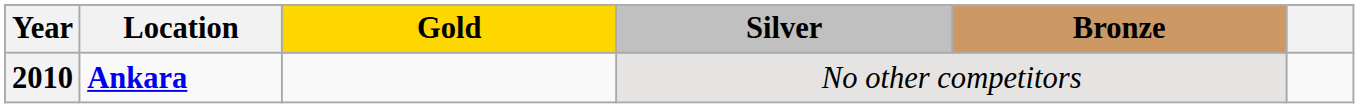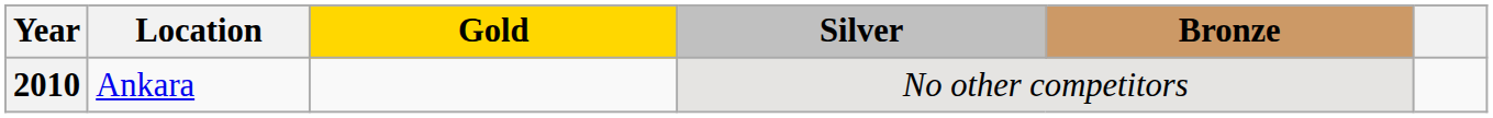2010 | Location: bold -> normal
